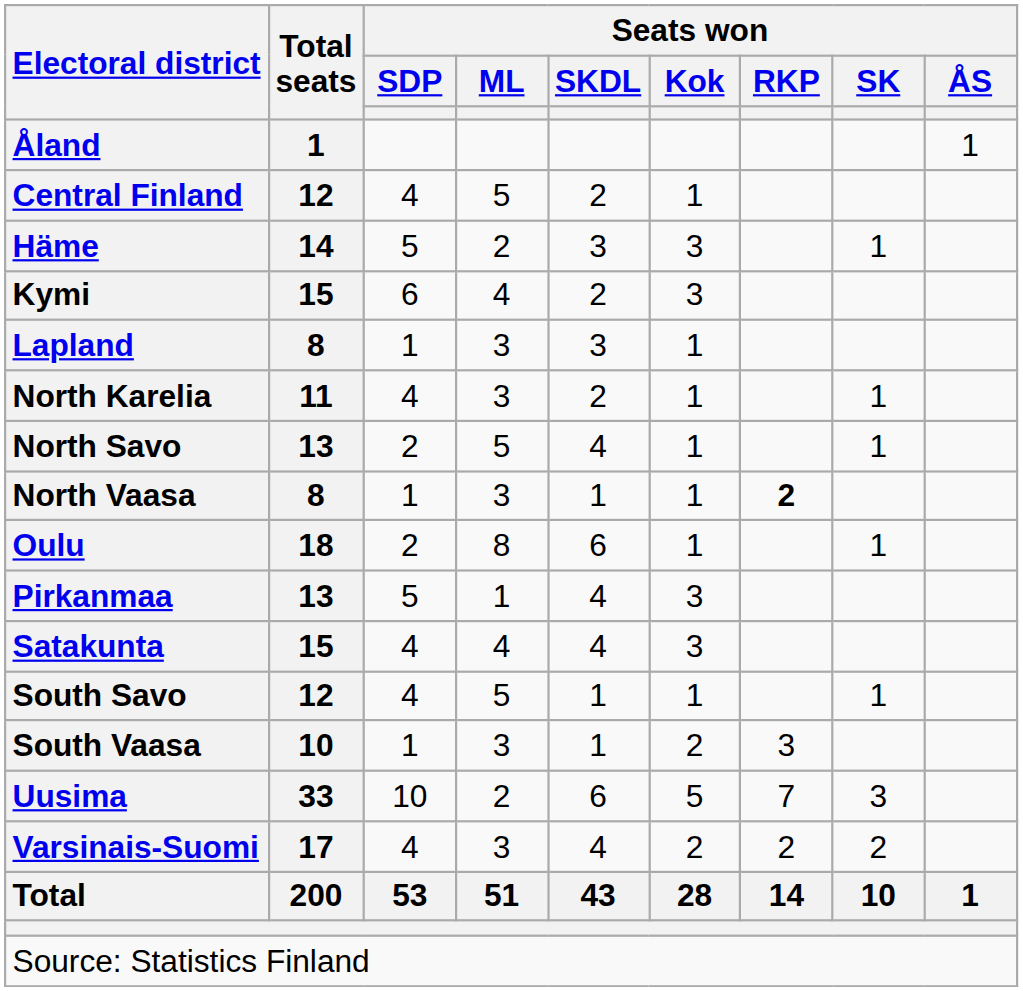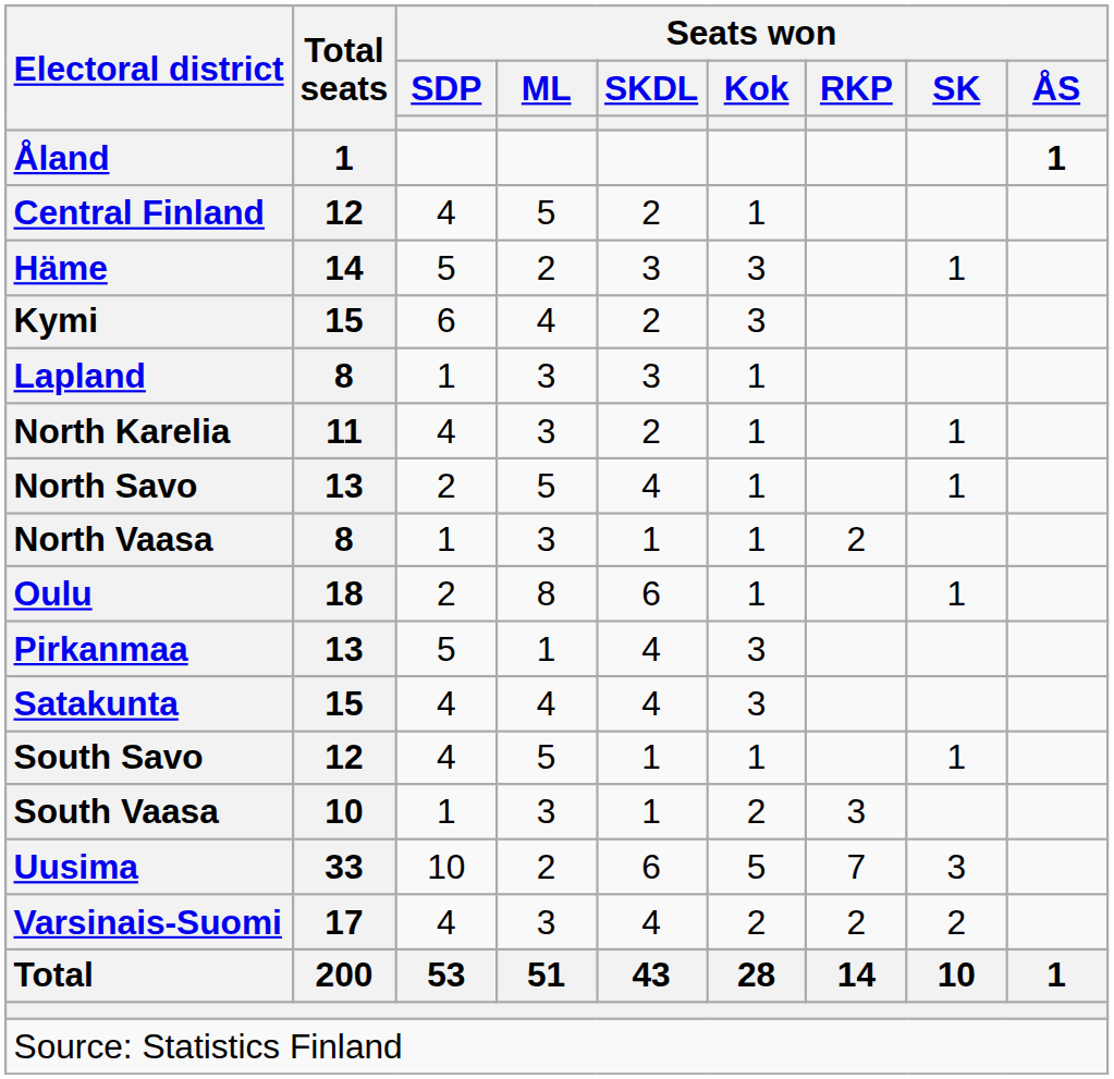Åland | Seats won / ÅS: normal -> bold
North Vaasa | Seats won / RKP: bold -> normal
